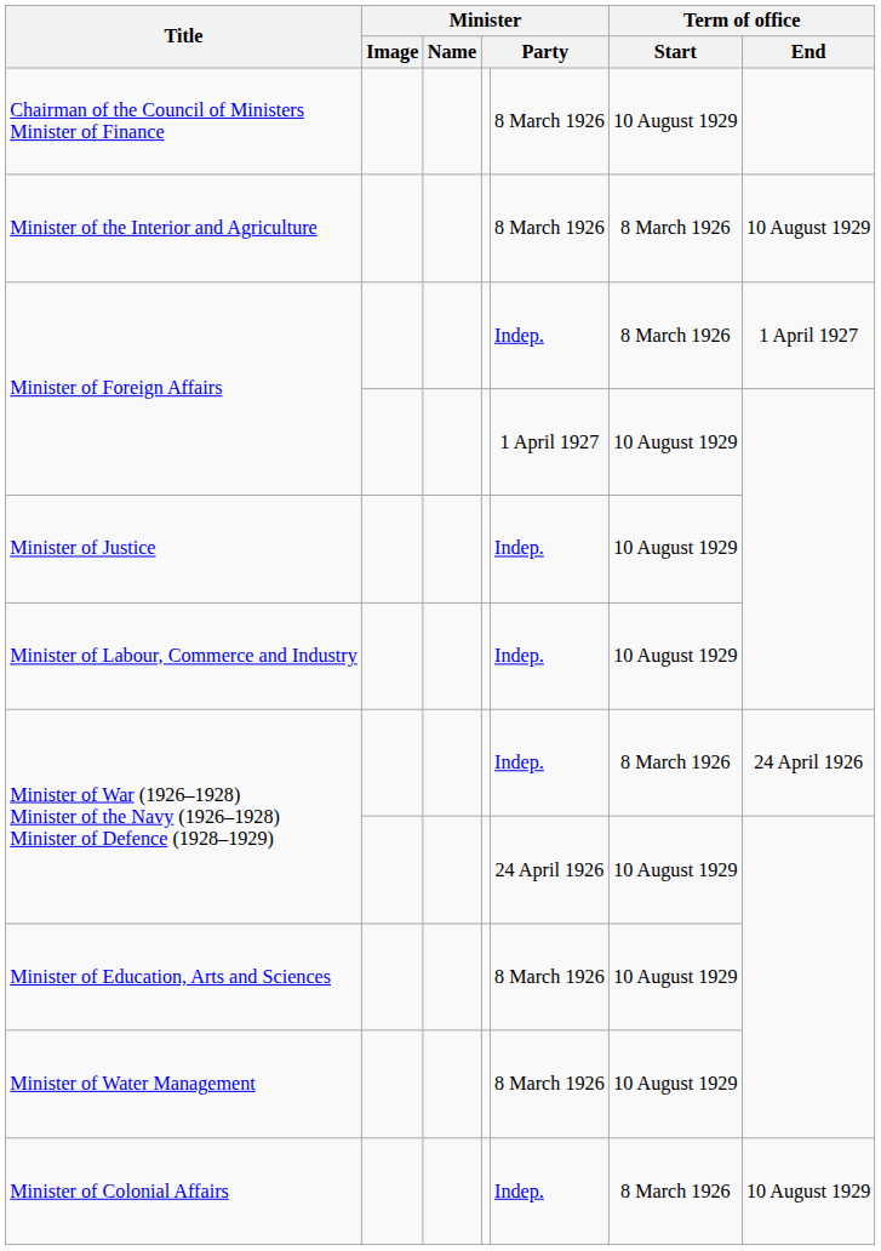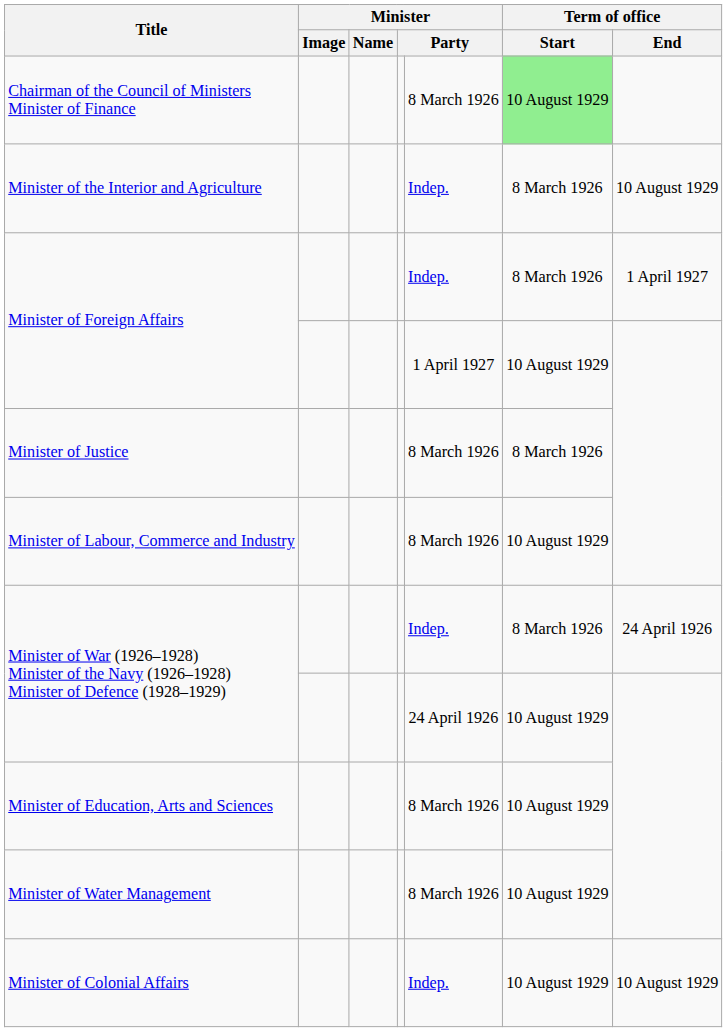Chairman of the Council of Ministers Minister of Finance | Term of office / Start: no background -> lightgreen background
Minister of the Interior and Agriculture | column 5: 8 March 1926 -> Indep.
Minister of Justice | column 5: Indep. -> 8 March 1926
Minister of Justice | Term of office / Start: 10 August 1929 -> 8 March 1926
Minister of Labour, Commerce and Industry | column 5: Indep. -> 8 March 1926
Minister of Colonial Affairs | Term of office / Start: 8 March 1926 -> 10 August 1929
